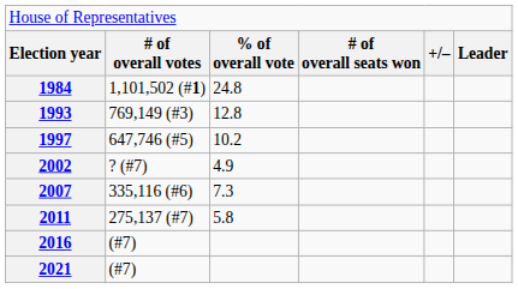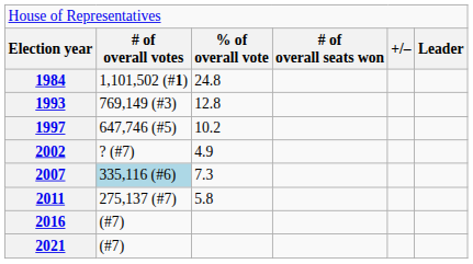2007 | column 2: no background -> lightblue background
